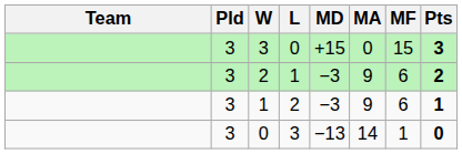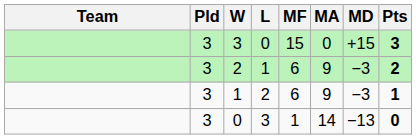columns swapped: MF <-> MD
